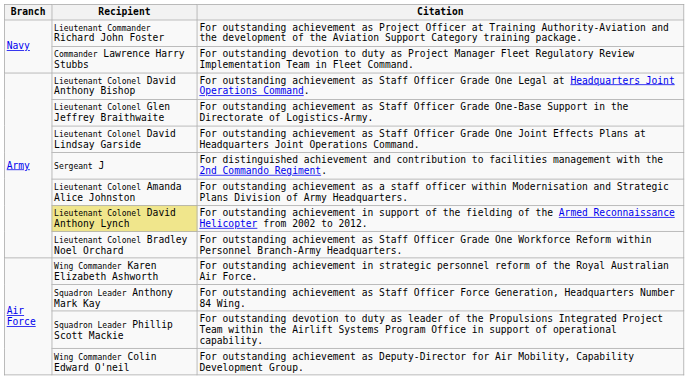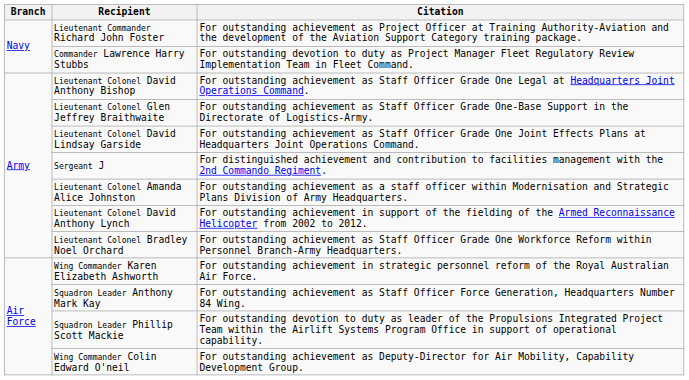Lieutenant Colonel David Anthony Lynch | Recipient: khaki background -> no background
